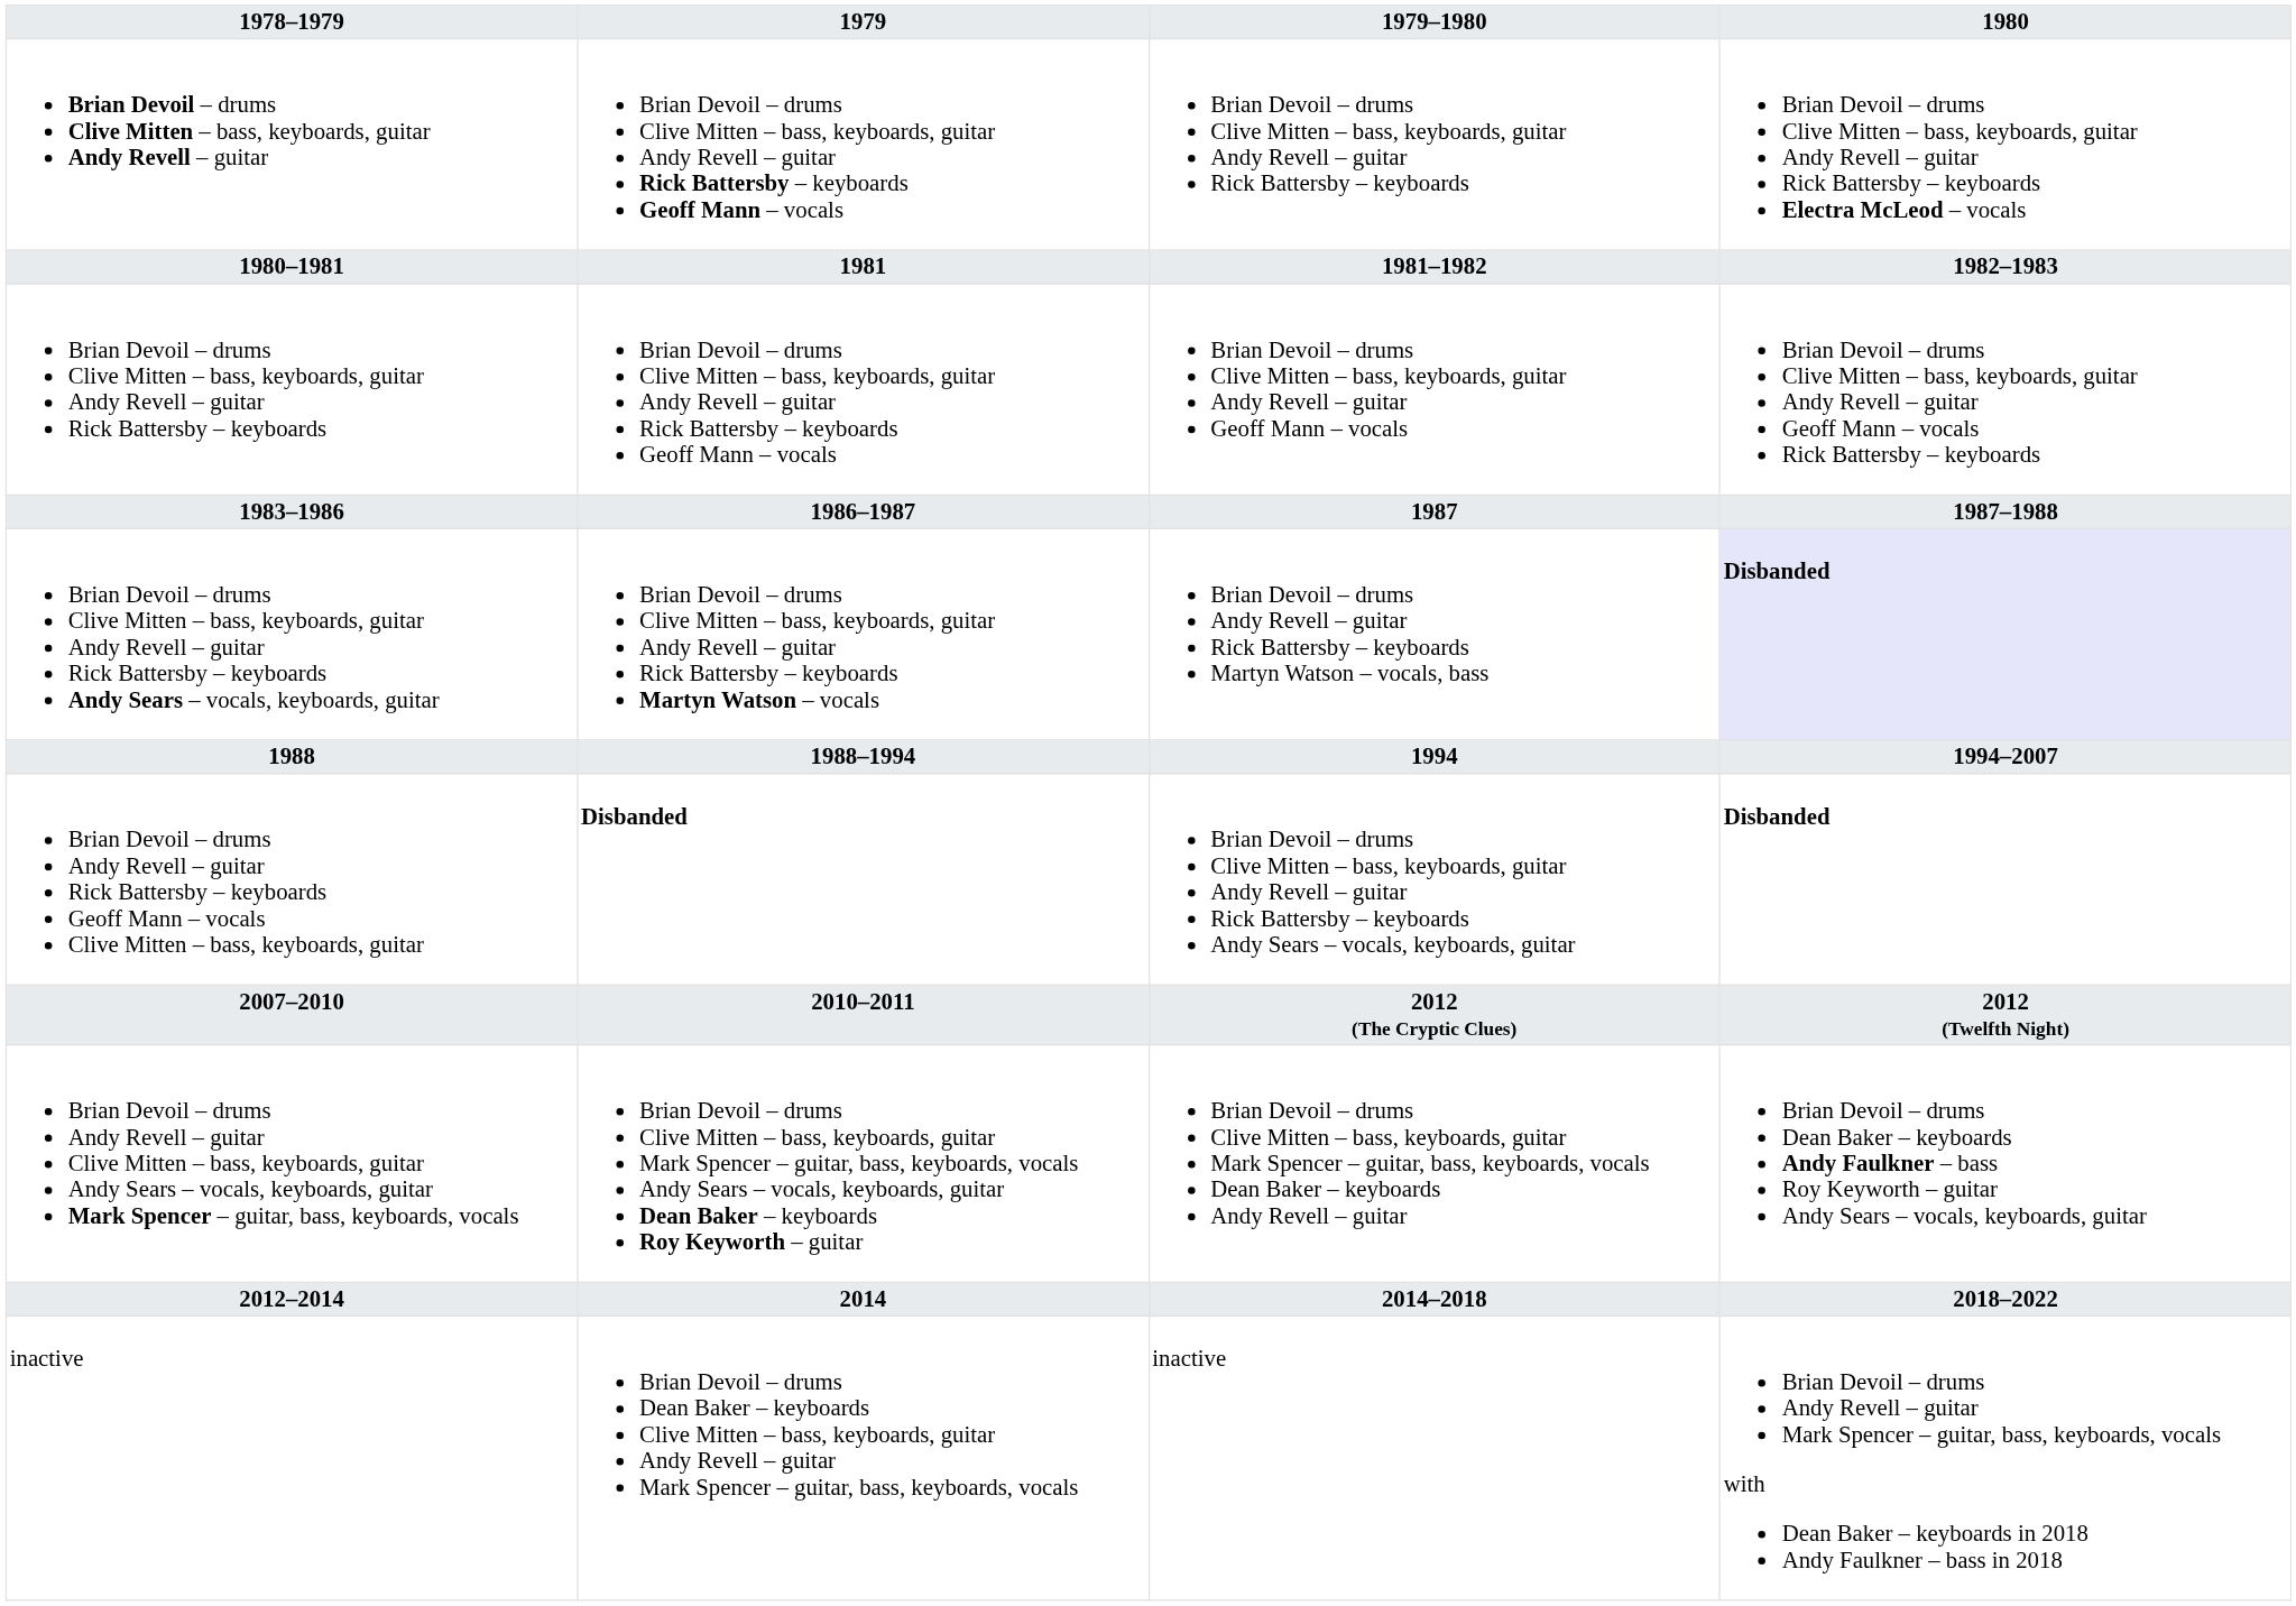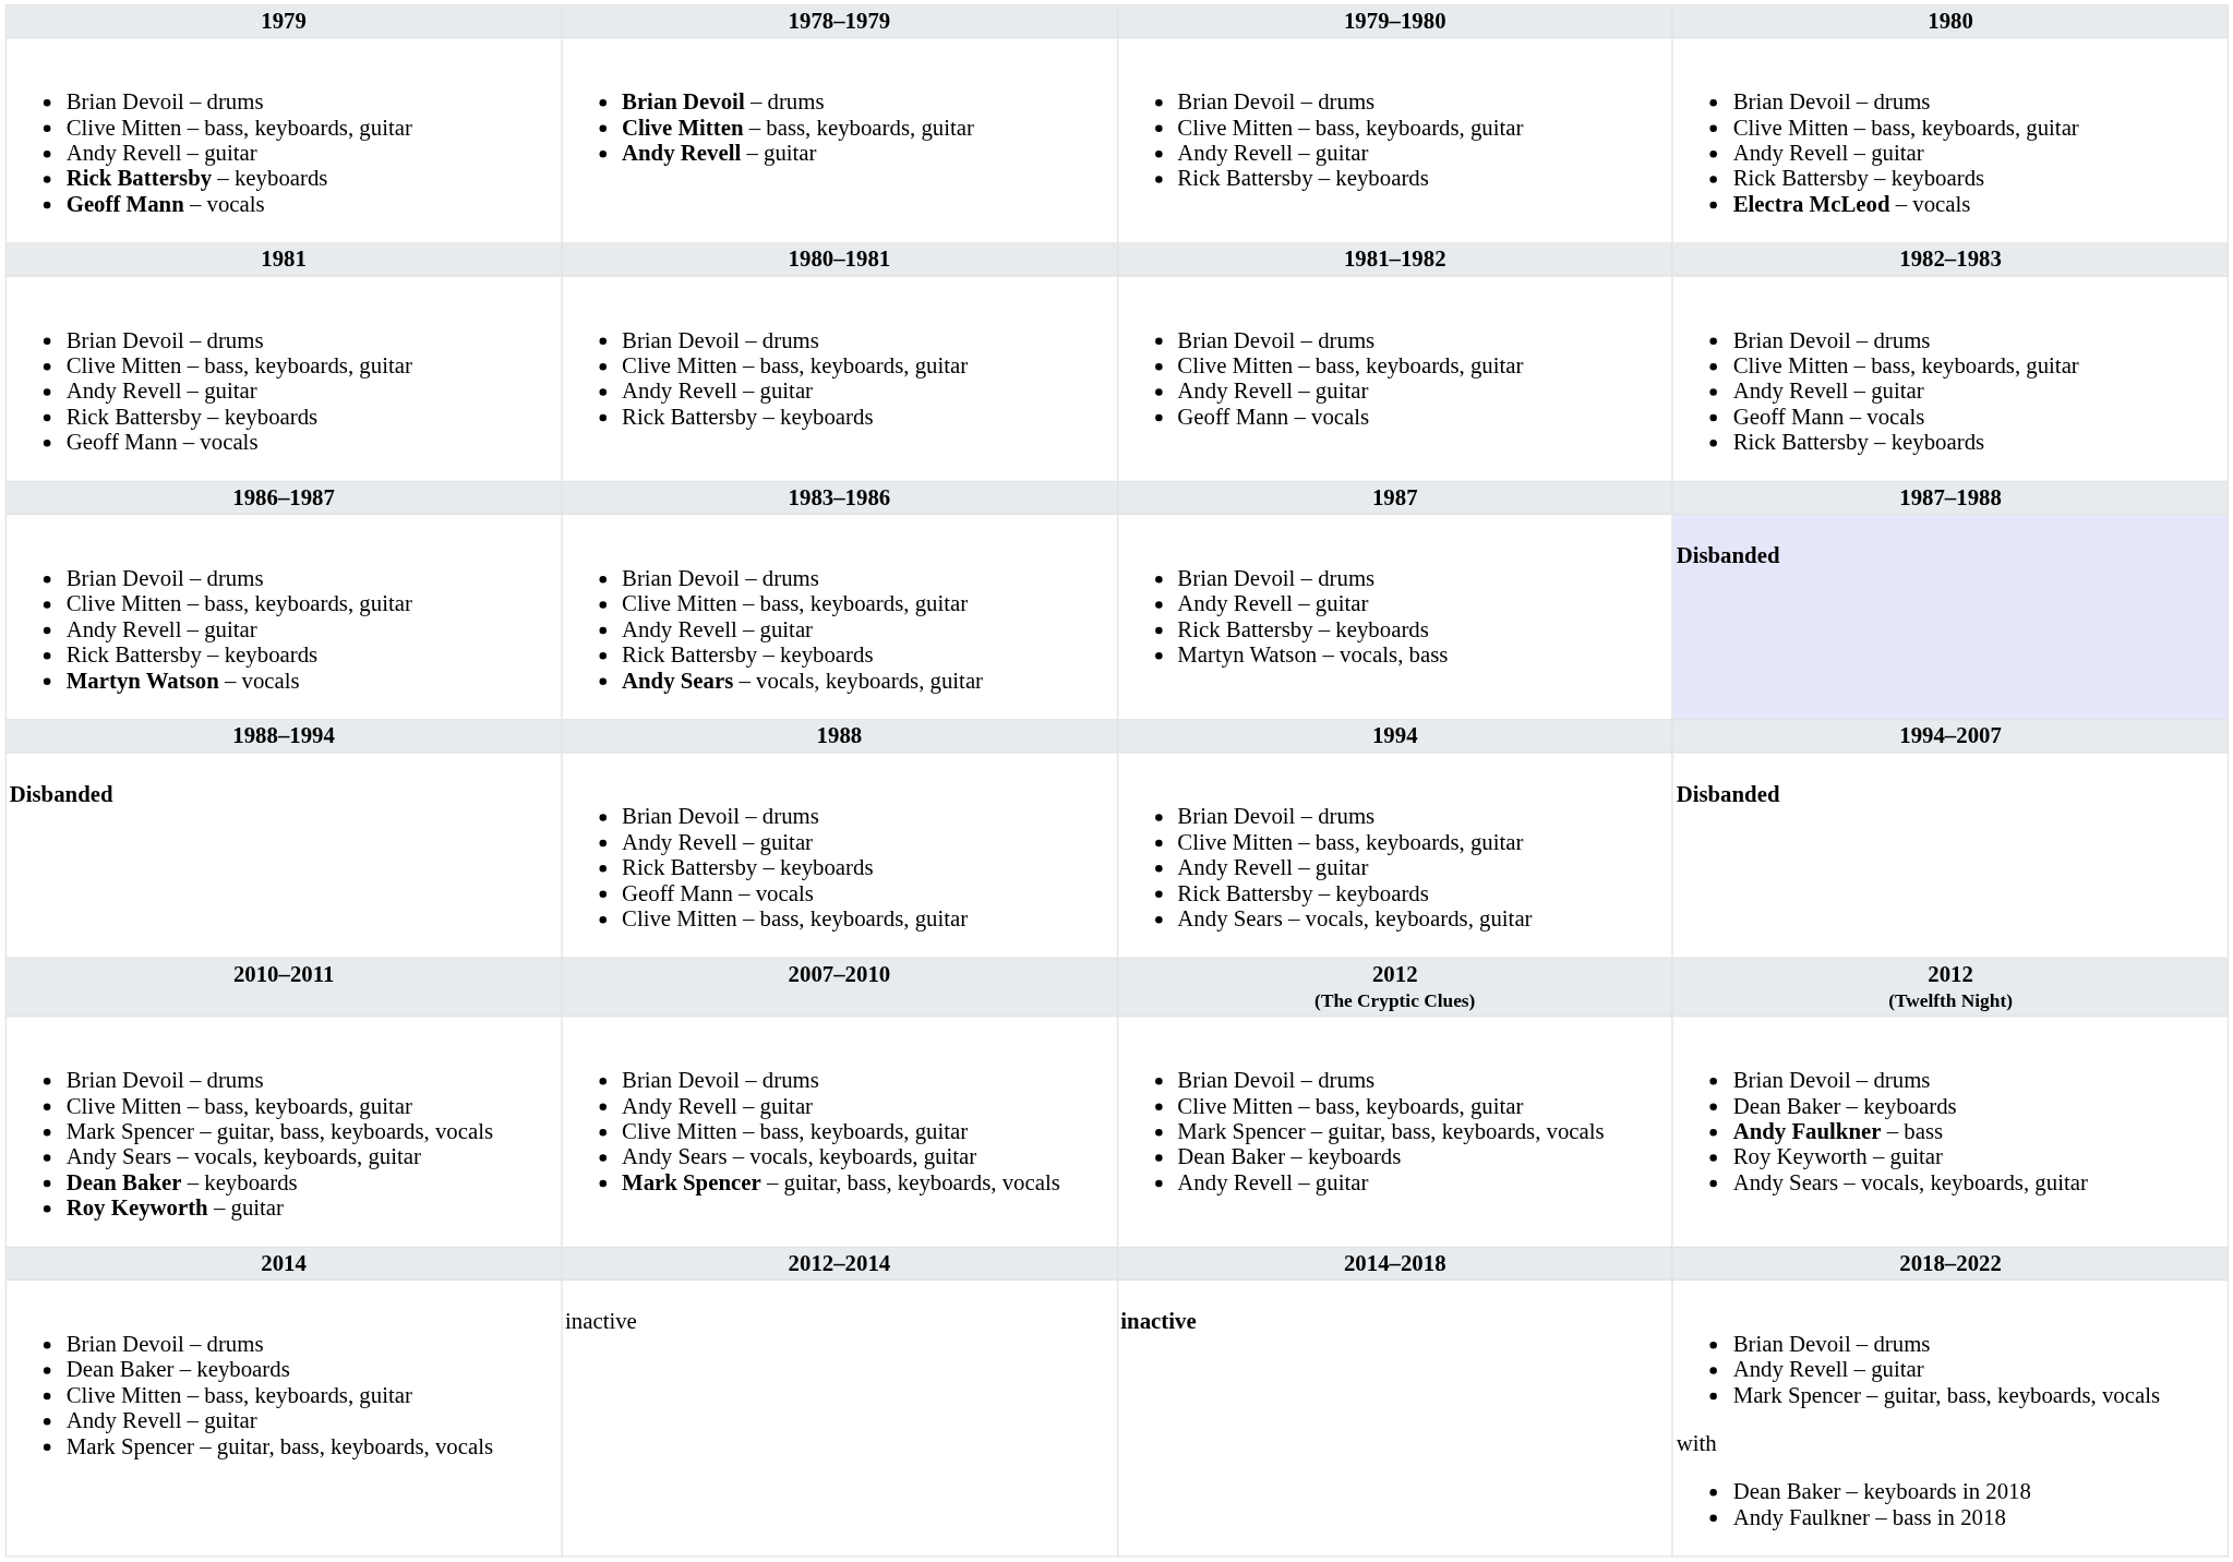columns swapped: 1978–1979 <-> 1979
row 12 | 1979–1980: normal -> bold
